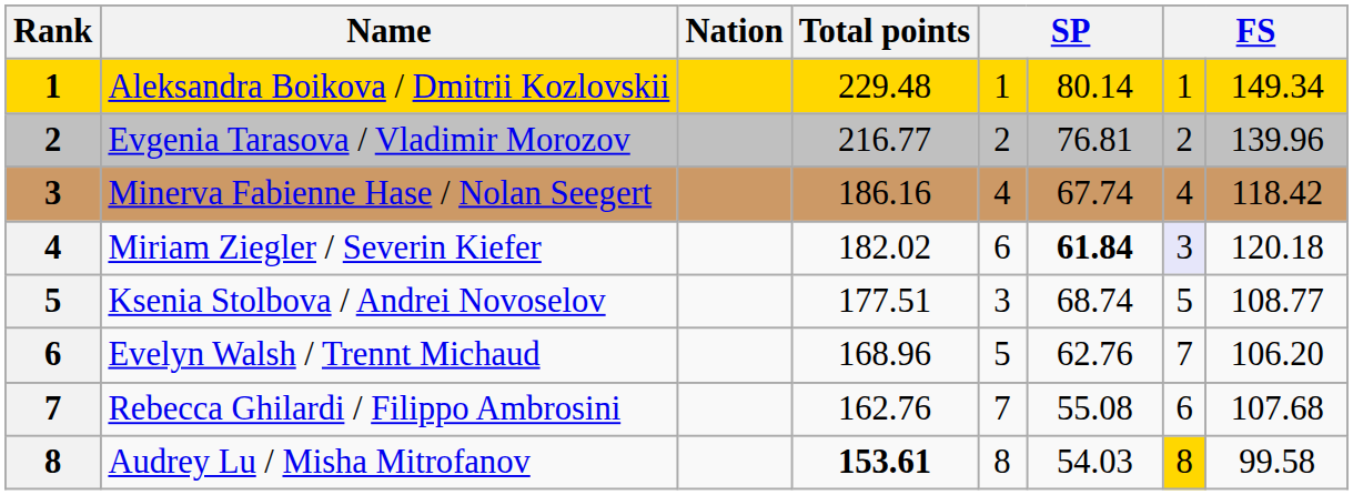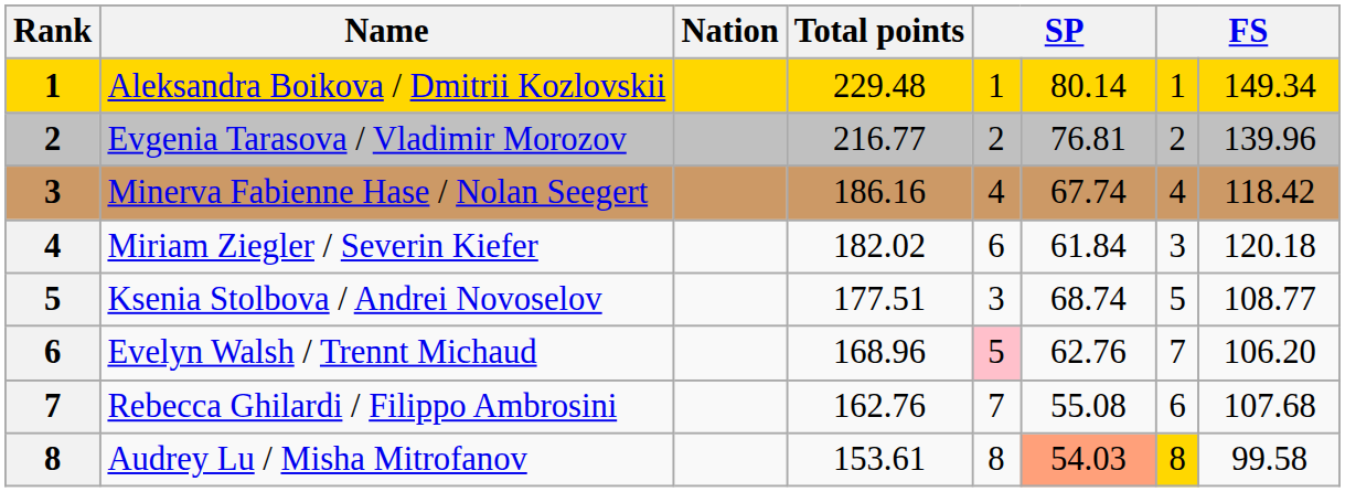Miriam Ziegler / Severin Kiefer | column 6: bold -> normal
Miriam Ziegler / Severin Kiefer | column 7: lavender background -> no background
Evelyn Walsh / Trennt Michaud | column 5: no background -> pink background
Audrey Lu / Misha Mitrofanov | Total points: bold -> normal
Audrey Lu / Misha Mitrofanov | column 6: no background -> lightsalmon background
